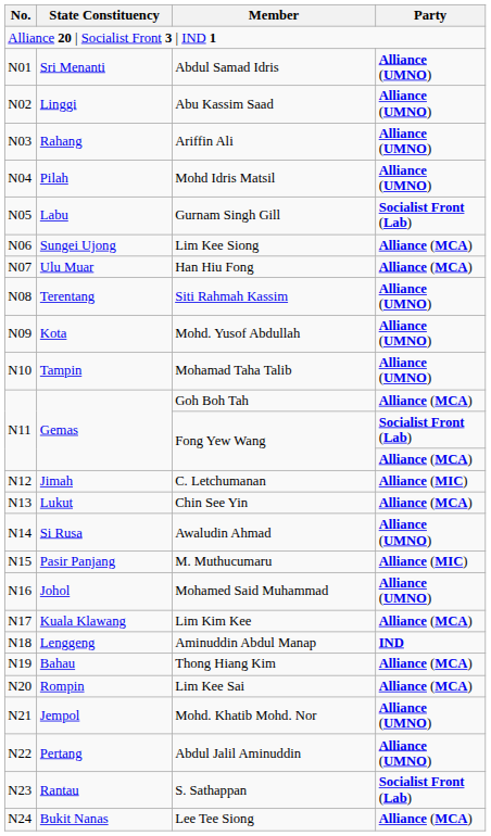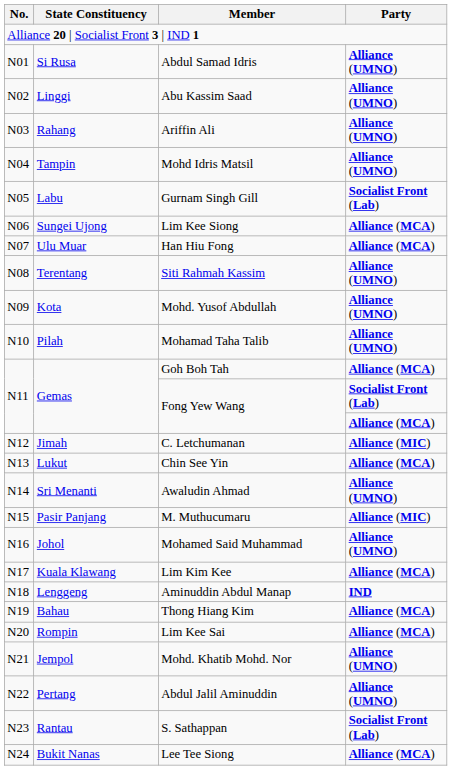Abdul Samad Idris | State Constituency: Sri Menanti -> Si Rusa
Mohd Idris Matsil | State Constituency: Pilah -> Tampin
Mohamad Taha Talib | State Constituency: Tampin -> Pilah
Awaludin Ahmad | State Constituency: Si Rusa -> Sri Menanti
